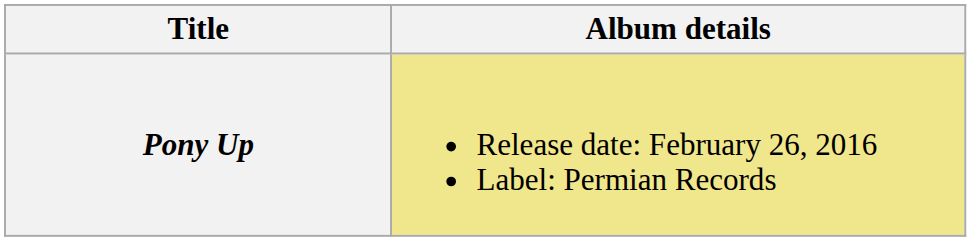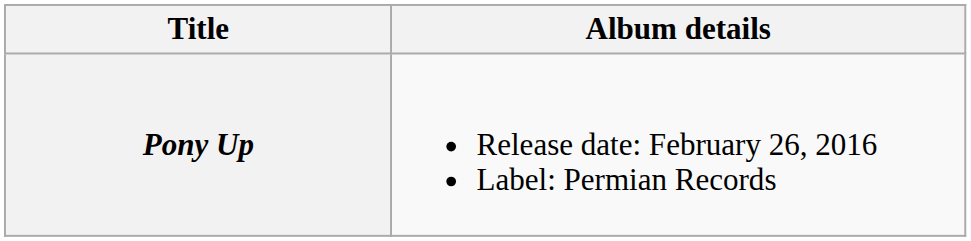Pony Up | Album details: khaki background -> no background
